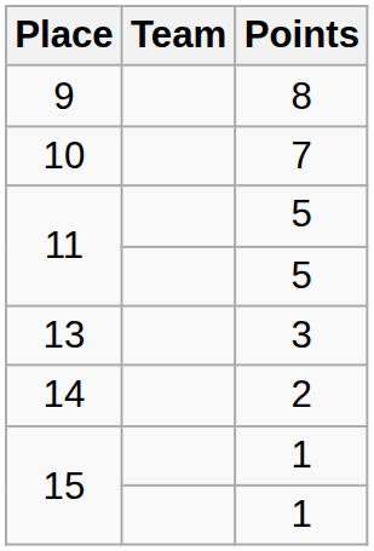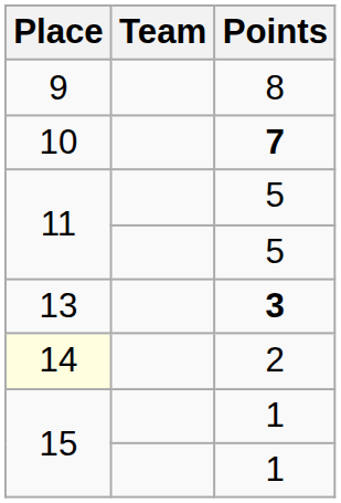10 | Points: normal -> bold
13 | Points: normal -> bold
14 | Place: no background -> lightyellow background
